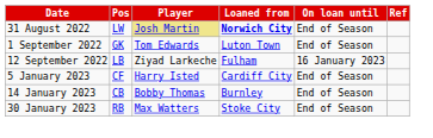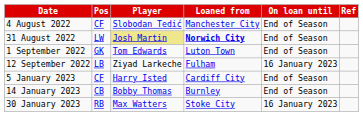+ row: 4 August 2022 | CF | Slobodan Tedić | Manchester City | End of Season
30 January 2023 | On loan until: End of Season -> 16 January 2023
